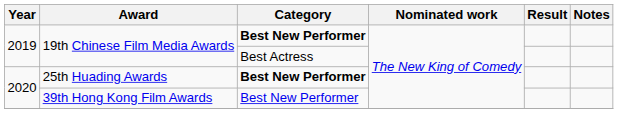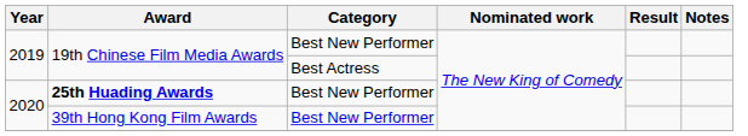19th Chinese Film Media Awards / Best New Performer | Category: bold -> normal
25th Huading Awards | Award: normal -> bold
25th Huading Awards | Category: bold -> normal
